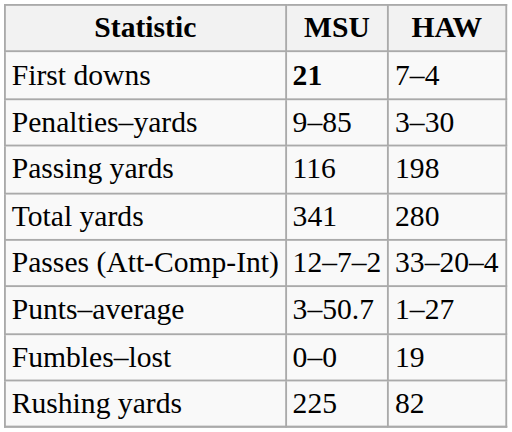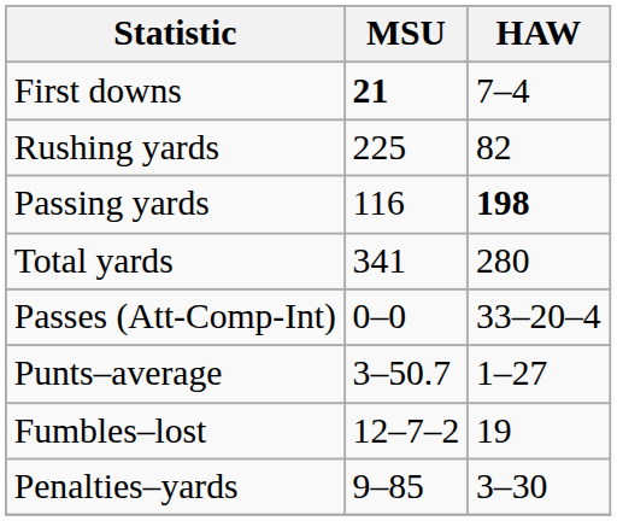rows swapped: Rushing yards <-> Penalties–yards
Passing yards | HAW: normal -> bold
Passes (Att-Comp-Int) | MSU: 12–7–2 -> 0–0
Fumbles–lost | MSU: 0–0 -> 12–7–2
